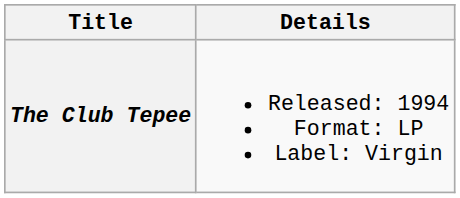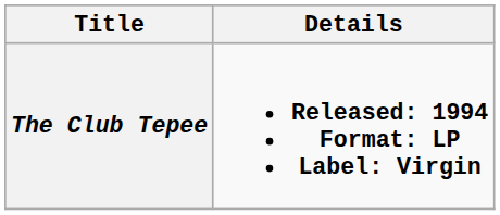The Club Tepee | Details: normal -> bold
